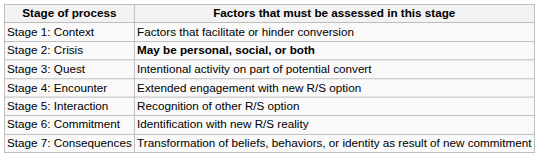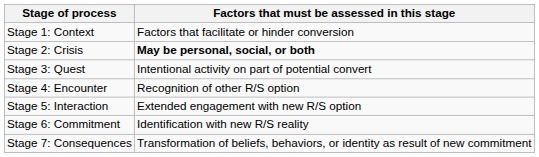Stage 4: Encounter | Factors that must be assessed in this stage: Extended engagement with new R/S option -> Recognition of other R/S option
Stage 5: Interaction | Factors that must be assessed in this stage: Recognition of other R/S option -> Extended engagement with new R/S option
